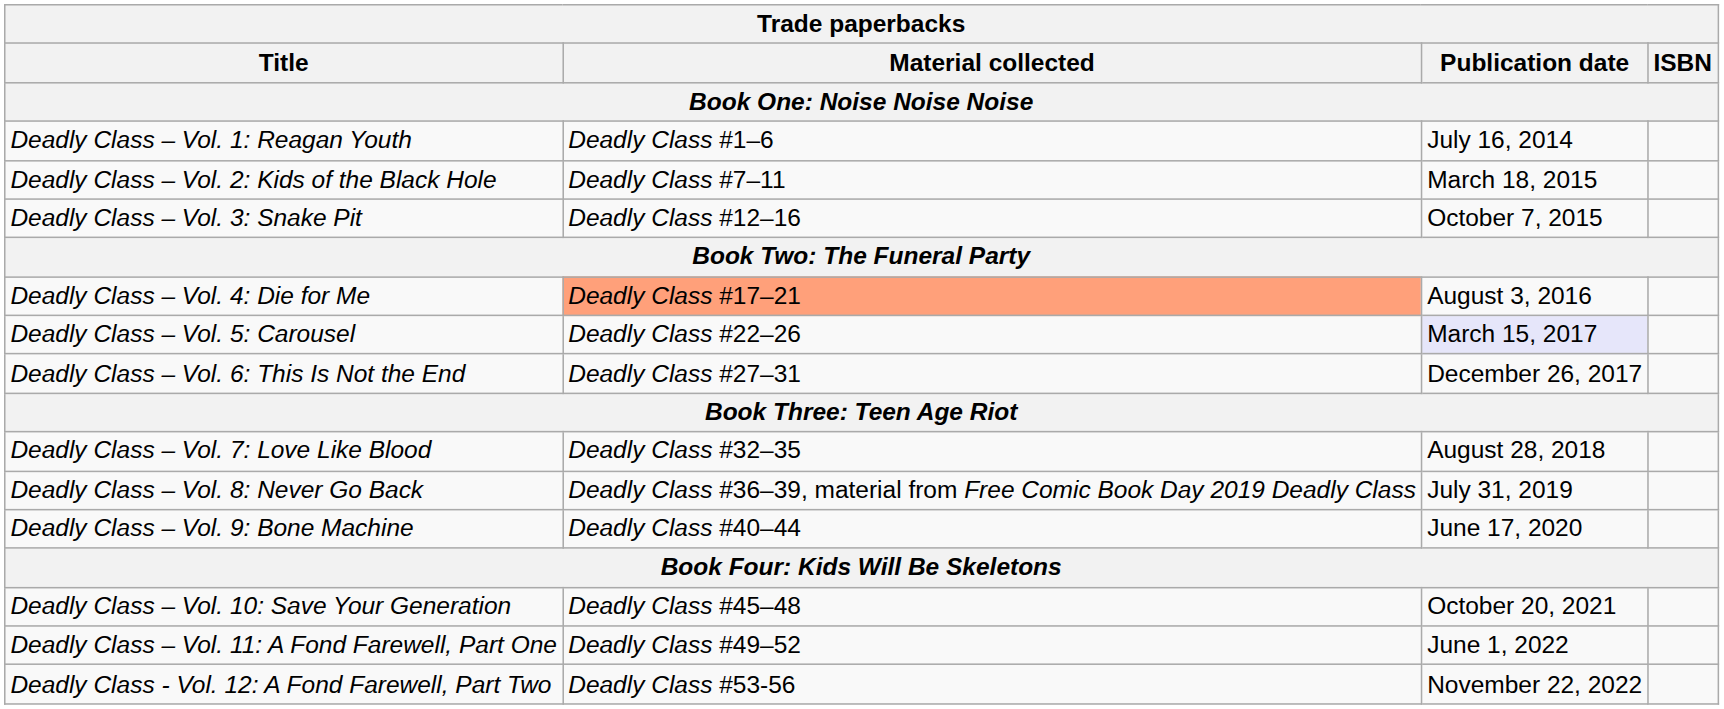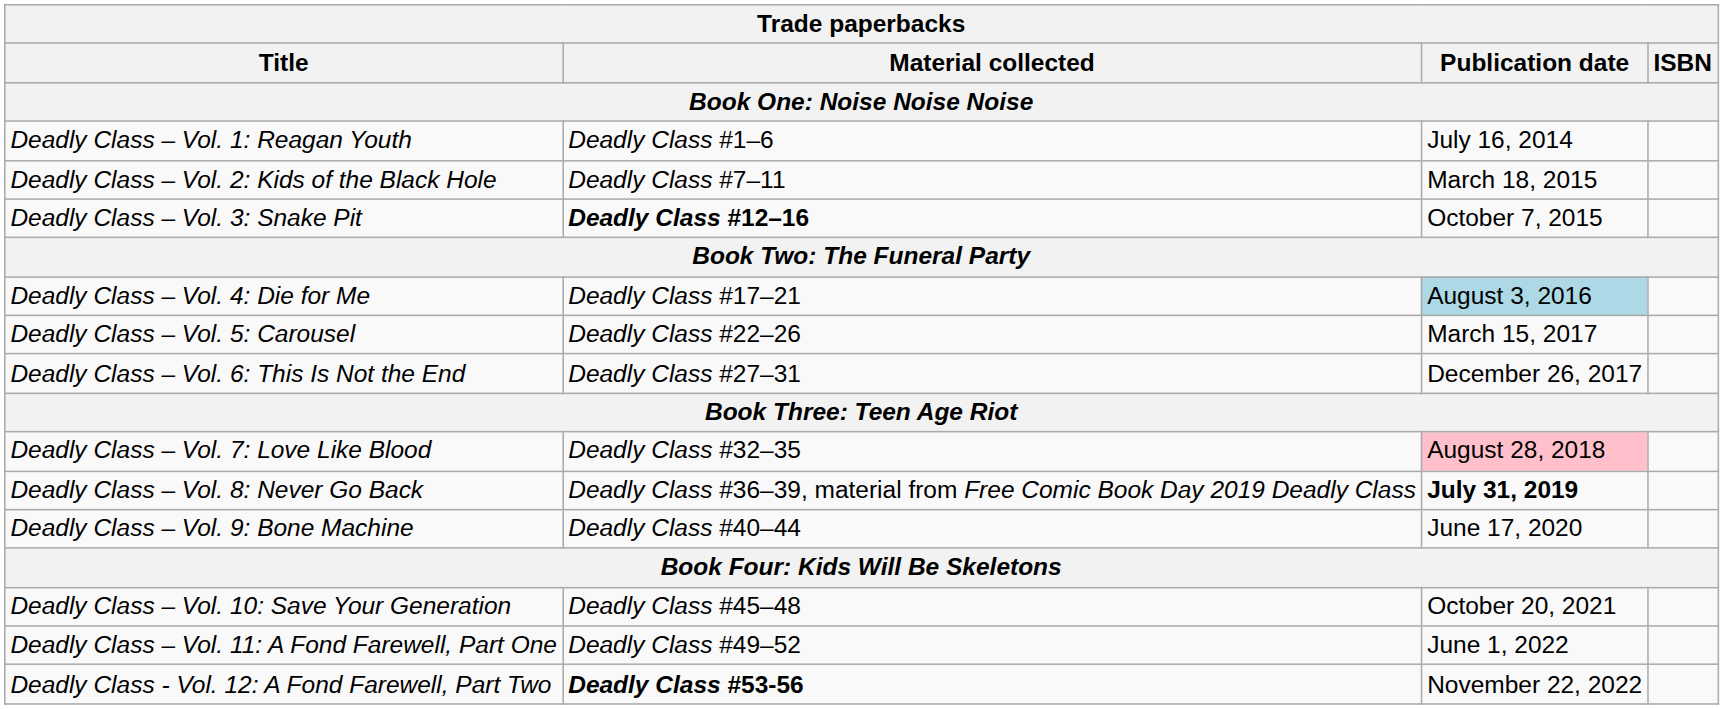Deadly Class – Vol. 3: Snake Pit | Material collected: normal -> bold
Deadly Class – Vol. 4: Die for Me | Material collected: lightsalmon background -> no background
Deadly Class – Vol. 4: Die for Me | Publication date: no background -> lightblue background
Deadly Class – Vol. 5: Carousel | Publication date: lavender background -> no background
Deadly Class – Vol. 7: Love Like Blood | Publication date: no background -> pink background
Deadly Class – Vol. 8: Never Go Back | Publication date: normal -> bold
Deadly Class - Vol. 12: A Fond Farewell, Part Two | Material collected: normal -> bold
